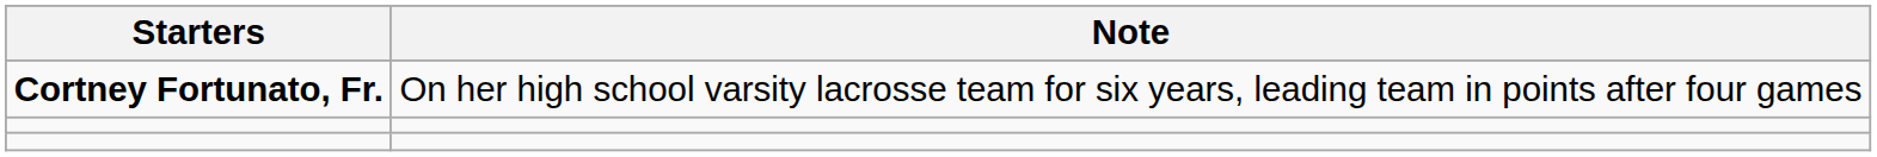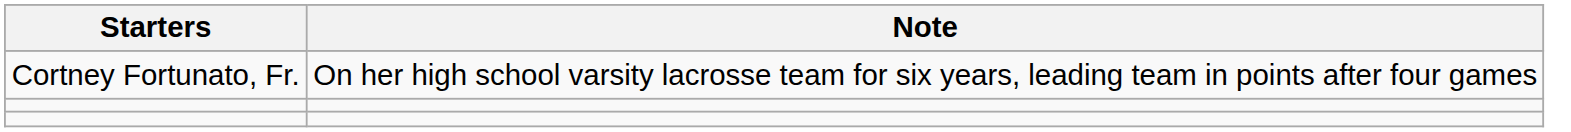row 2 | Starters: bold -> normal
